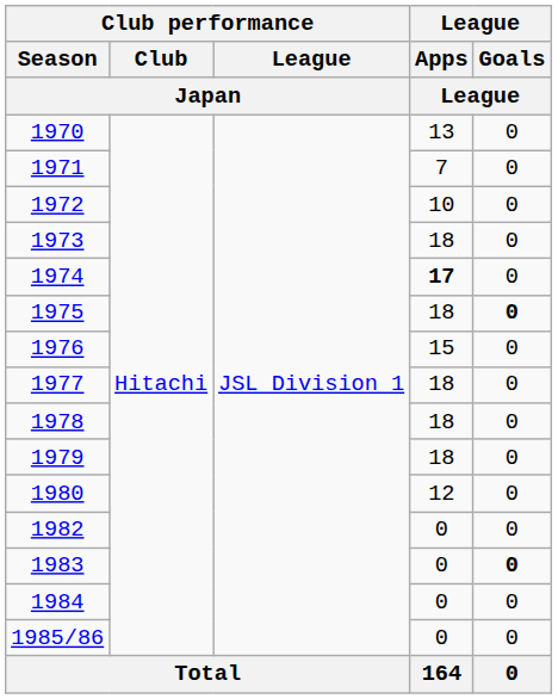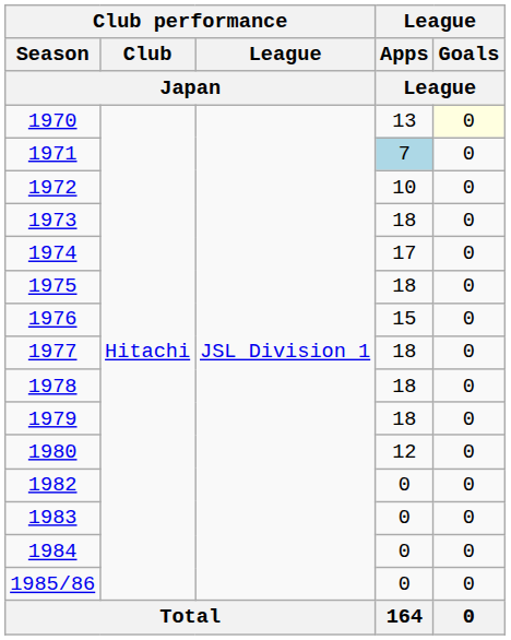1970 | League / Goals / League: no background -> lightyellow background
1971 | League / Apps / League: no background -> lightblue background
1974 | League / Apps / League: bold -> normal
1975 | League / Goals / League: bold -> normal
1983 | League / Goals / League: bold -> normal
